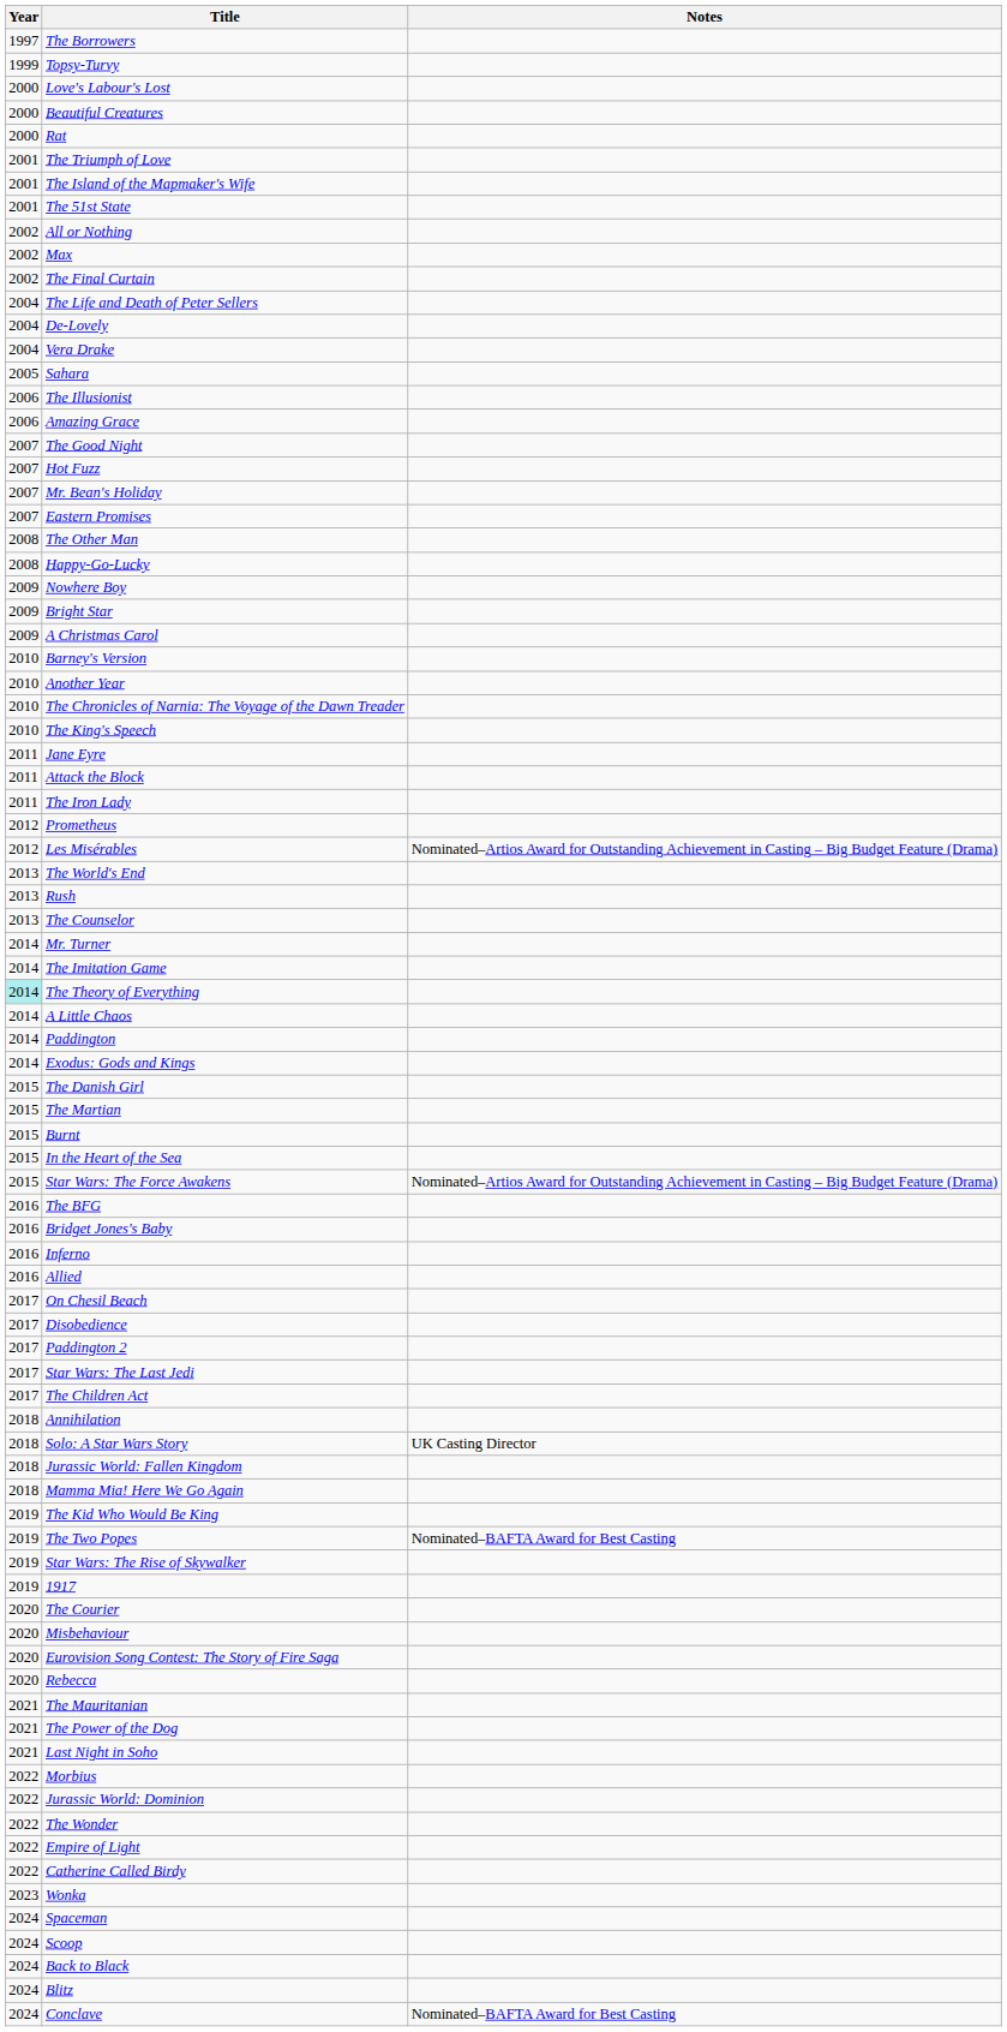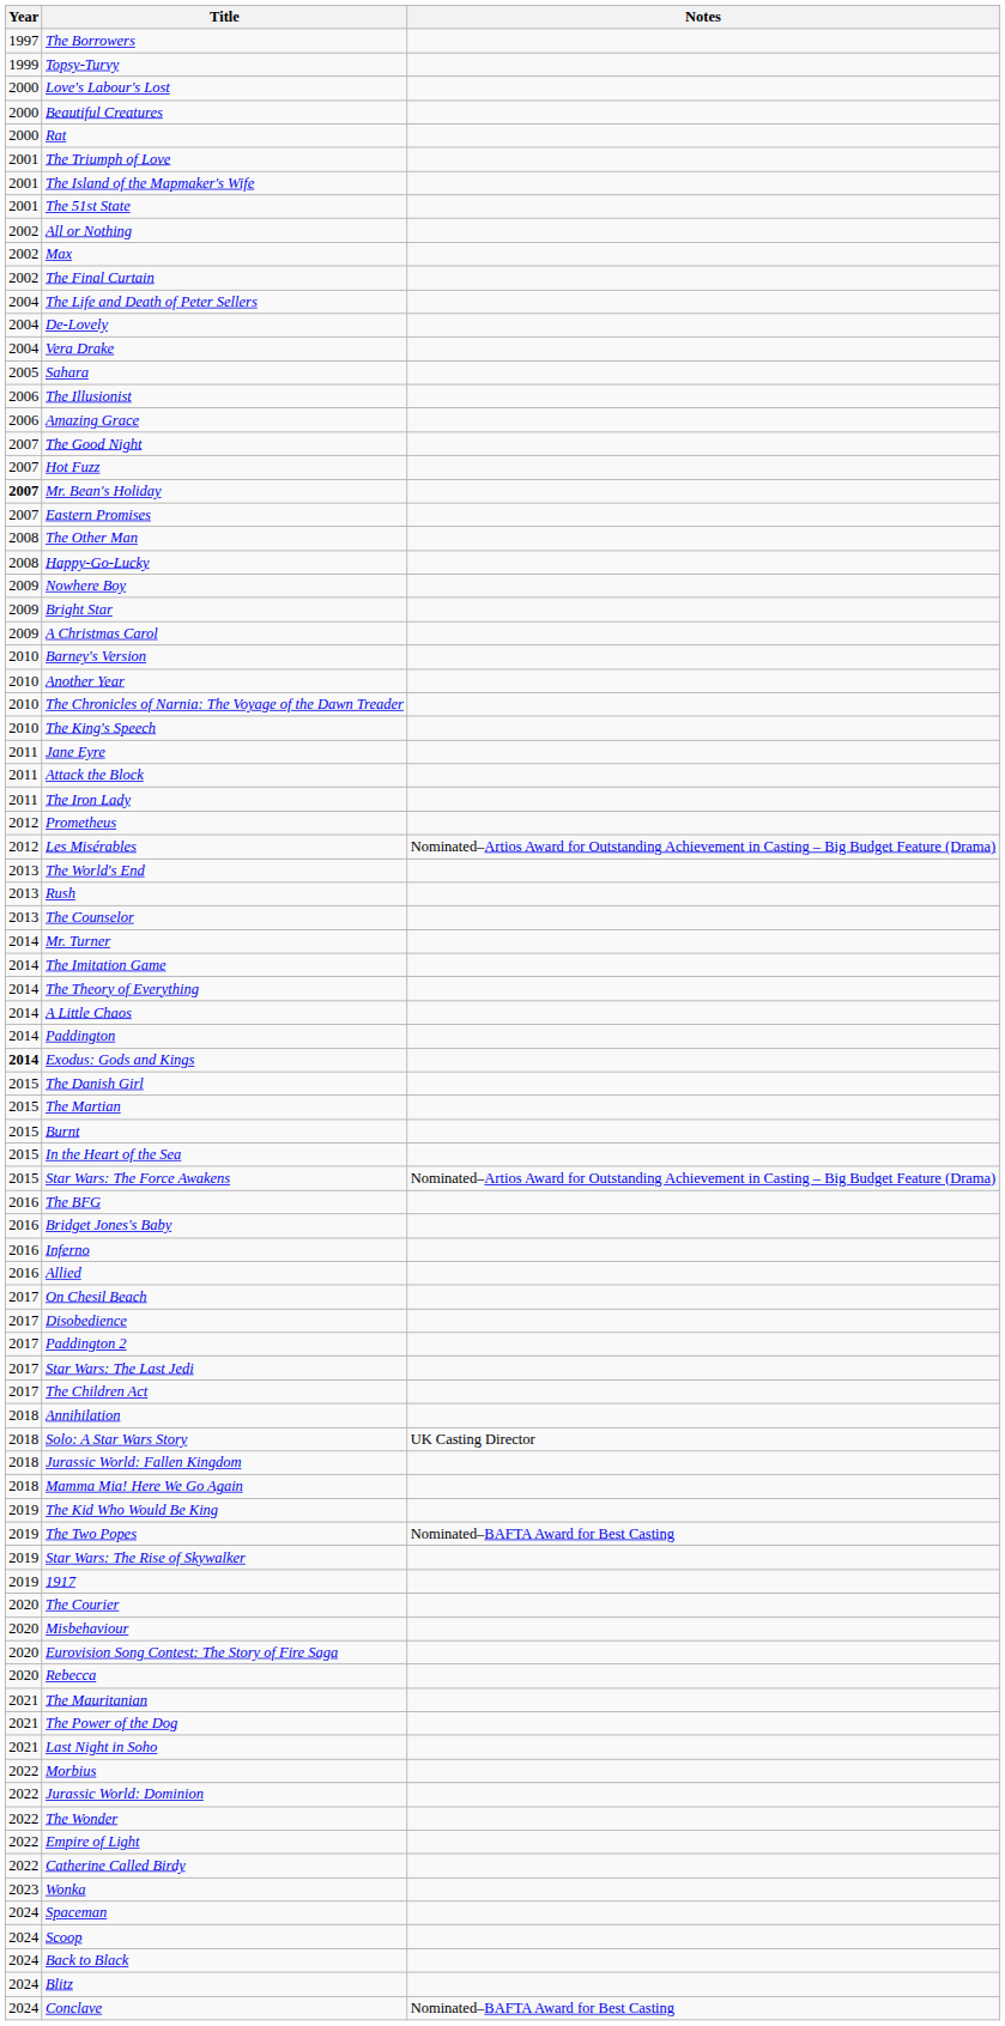Mr. Bean's Holiday | Year: normal -> bold
The Theory of Everything | Year: paleturquoise background -> no background
Exodus: Gods and Kings | Year: normal -> bold
